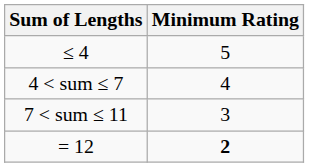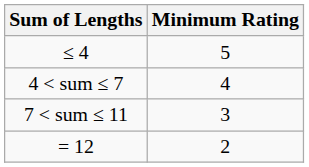= 12 | Minimum Rating: bold -> normal
